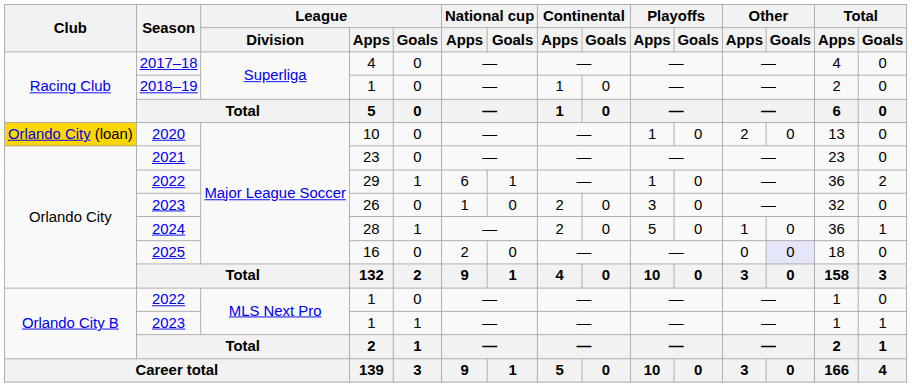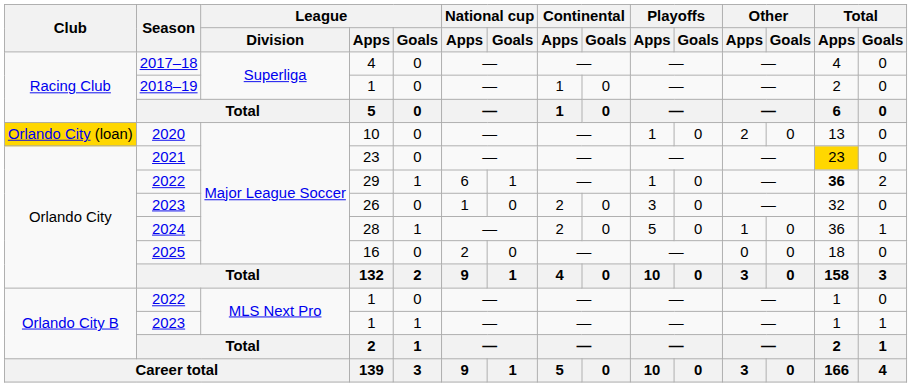2021 | Total / Apps: no background -> gold background
2022 / 29 | Total / Apps: normal -> bold
2025 | Other / Goals: lavender background -> no background
